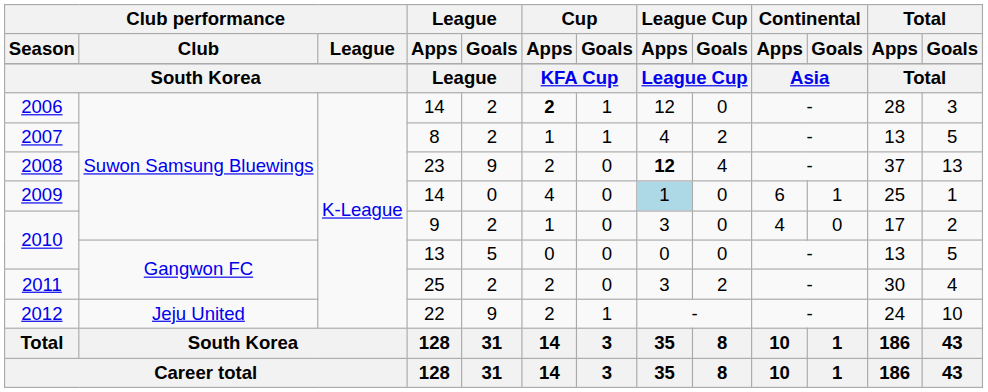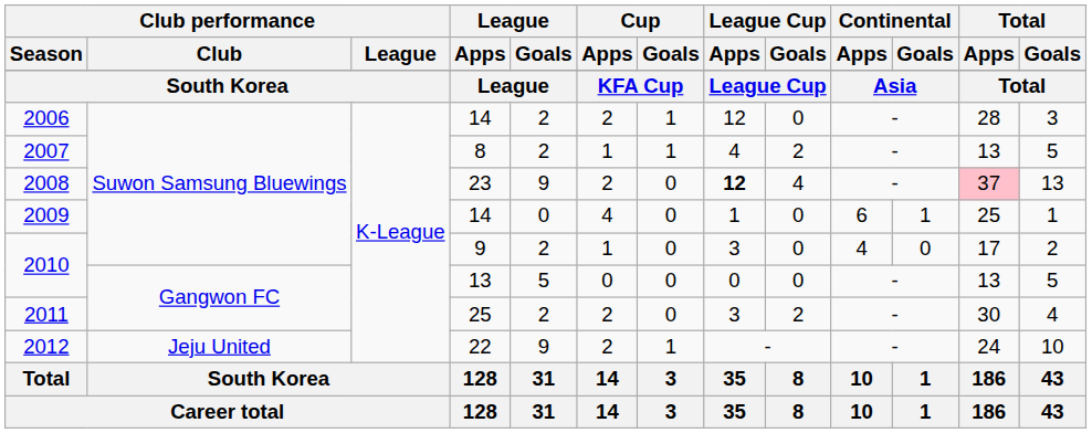2006 | Cup / Apps: bold -> normal
2008 | Total / Apps: no background -> pink background
2009 | League Cup / Apps: lightblue background -> no background
